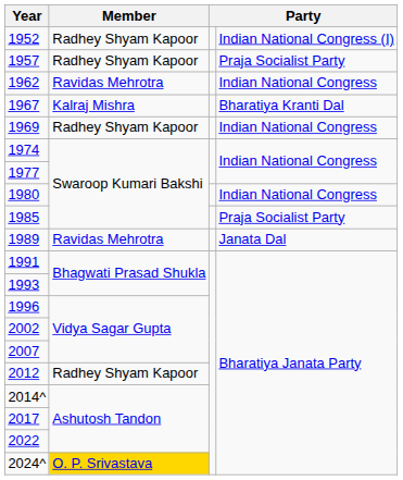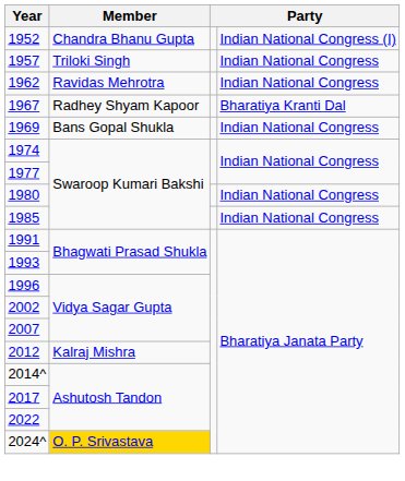1952 | Member: Radhey Shyam Kapoor -> Chandra Bhanu Gupta
1957 | Member: Radhey Shyam Kapoor -> Triloki Singh
1957 | column 4: Praja Socialist Party -> Indian National Congress
1967 | Member: Kalraj Mishra -> Radhey Shyam Kapoor
1969 | Member: Radhey Shyam Kapoor -> Bans Gopal Shukla
1985 | column 4: Praja Socialist Party -> Indian National Congress
- row: 1989 | Ravidas Mehrotra | Janata Dal
2012 | Member: Radhey Shyam Kapoor -> Kalraj Mishra
